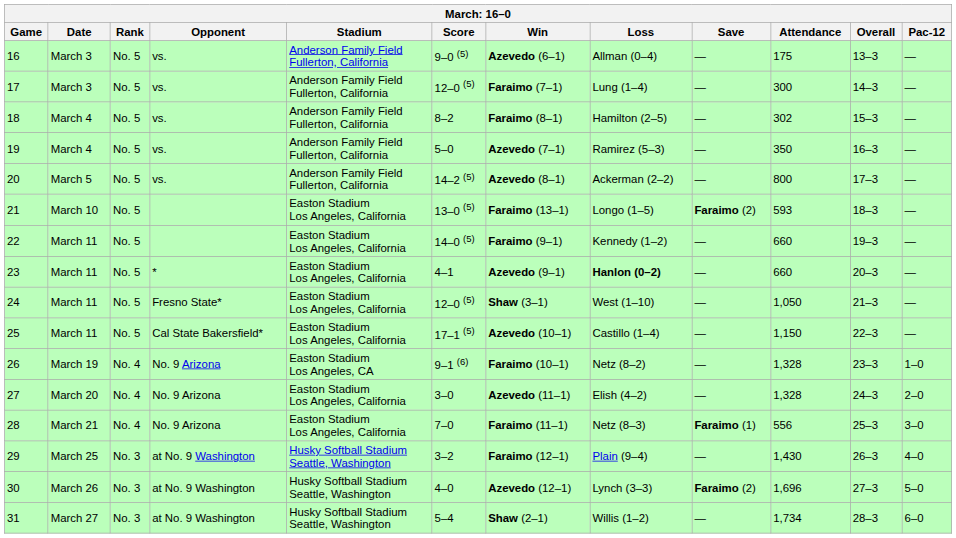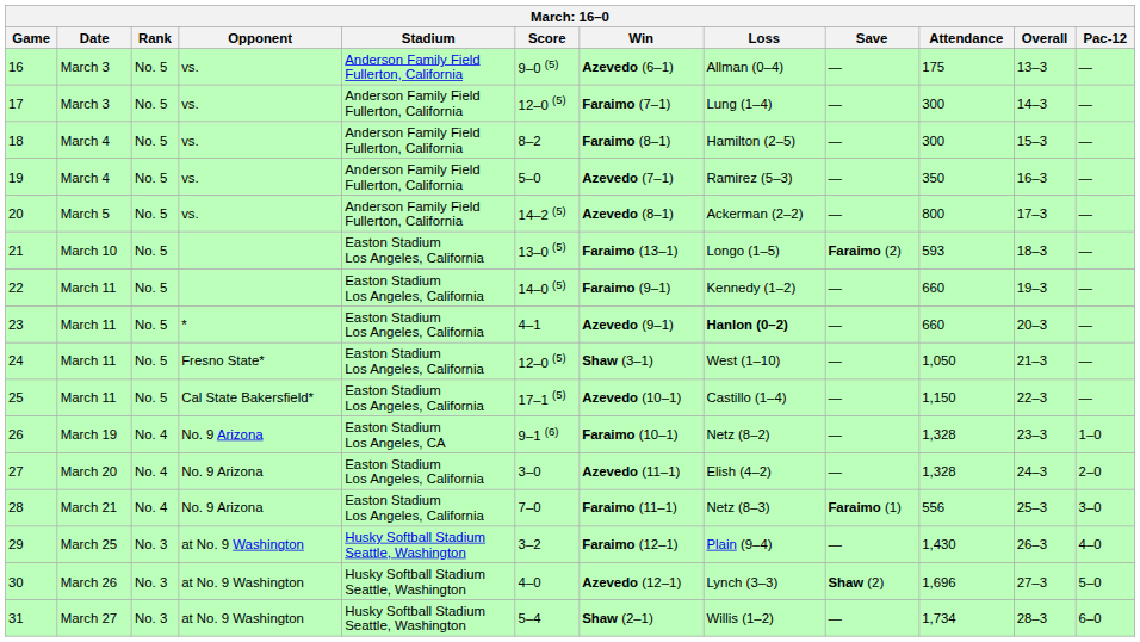18 | Attendance: 302 -> 300
30 | Save: Faraimo (2) -> Shaw (2)
